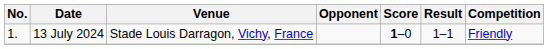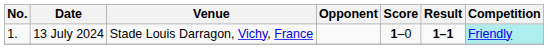13 July 2024 | Result: normal -> bold
13 July 2024 | Competition: no background -> paleturquoise background
